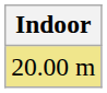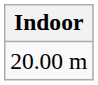row 2 | column 1: khaki background -> no background
